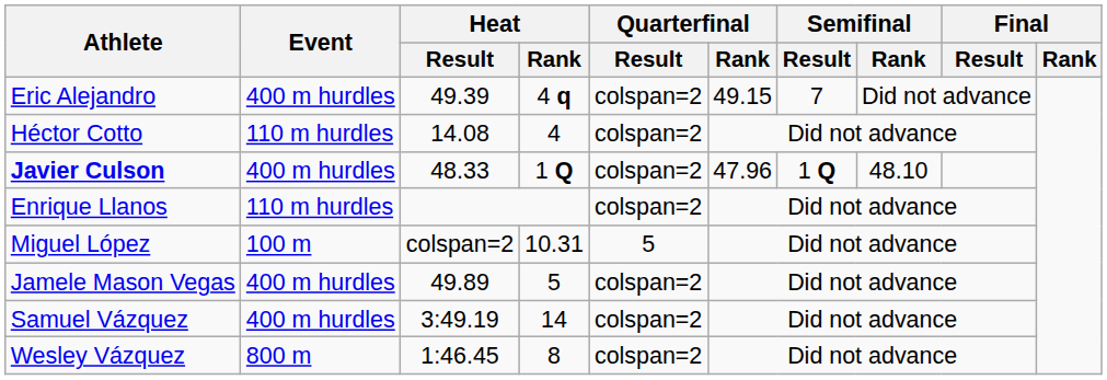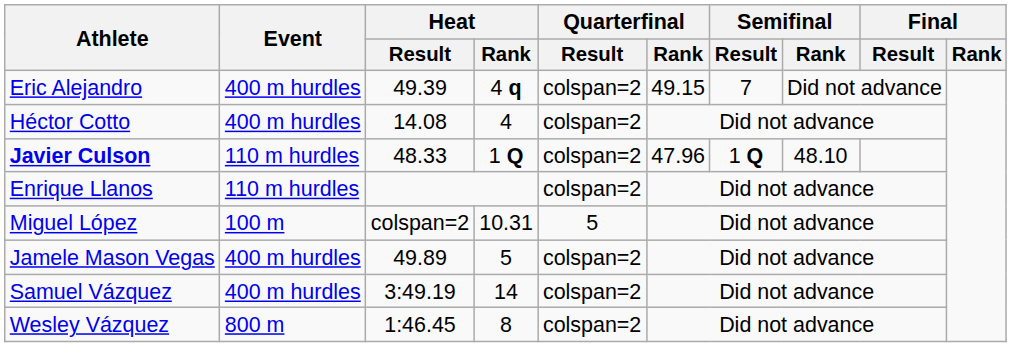Héctor Cotto | Event: 110 m hurdles -> 400 m hurdles
Javier Culson | Event: 400 m hurdles -> 110 m hurdles
